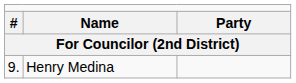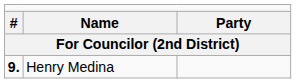Henry Medina | column 1: normal -> bold
